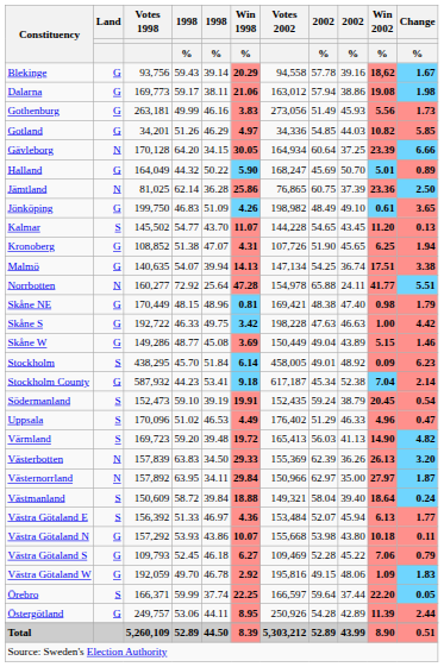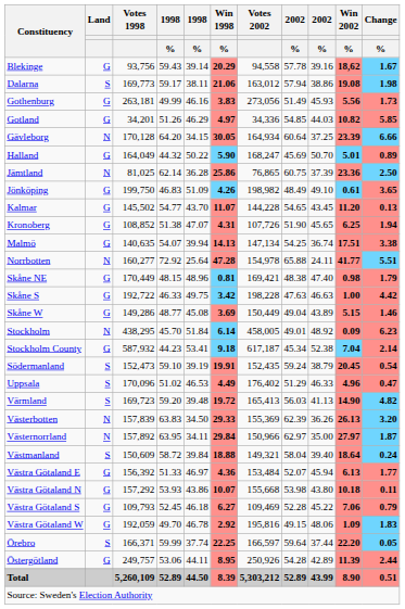Dalarna | Land: G -> S
Kalmar | Land: S -> G
Stockholm | Land: S -> N
Västra Götaland E | Land: S -> G
